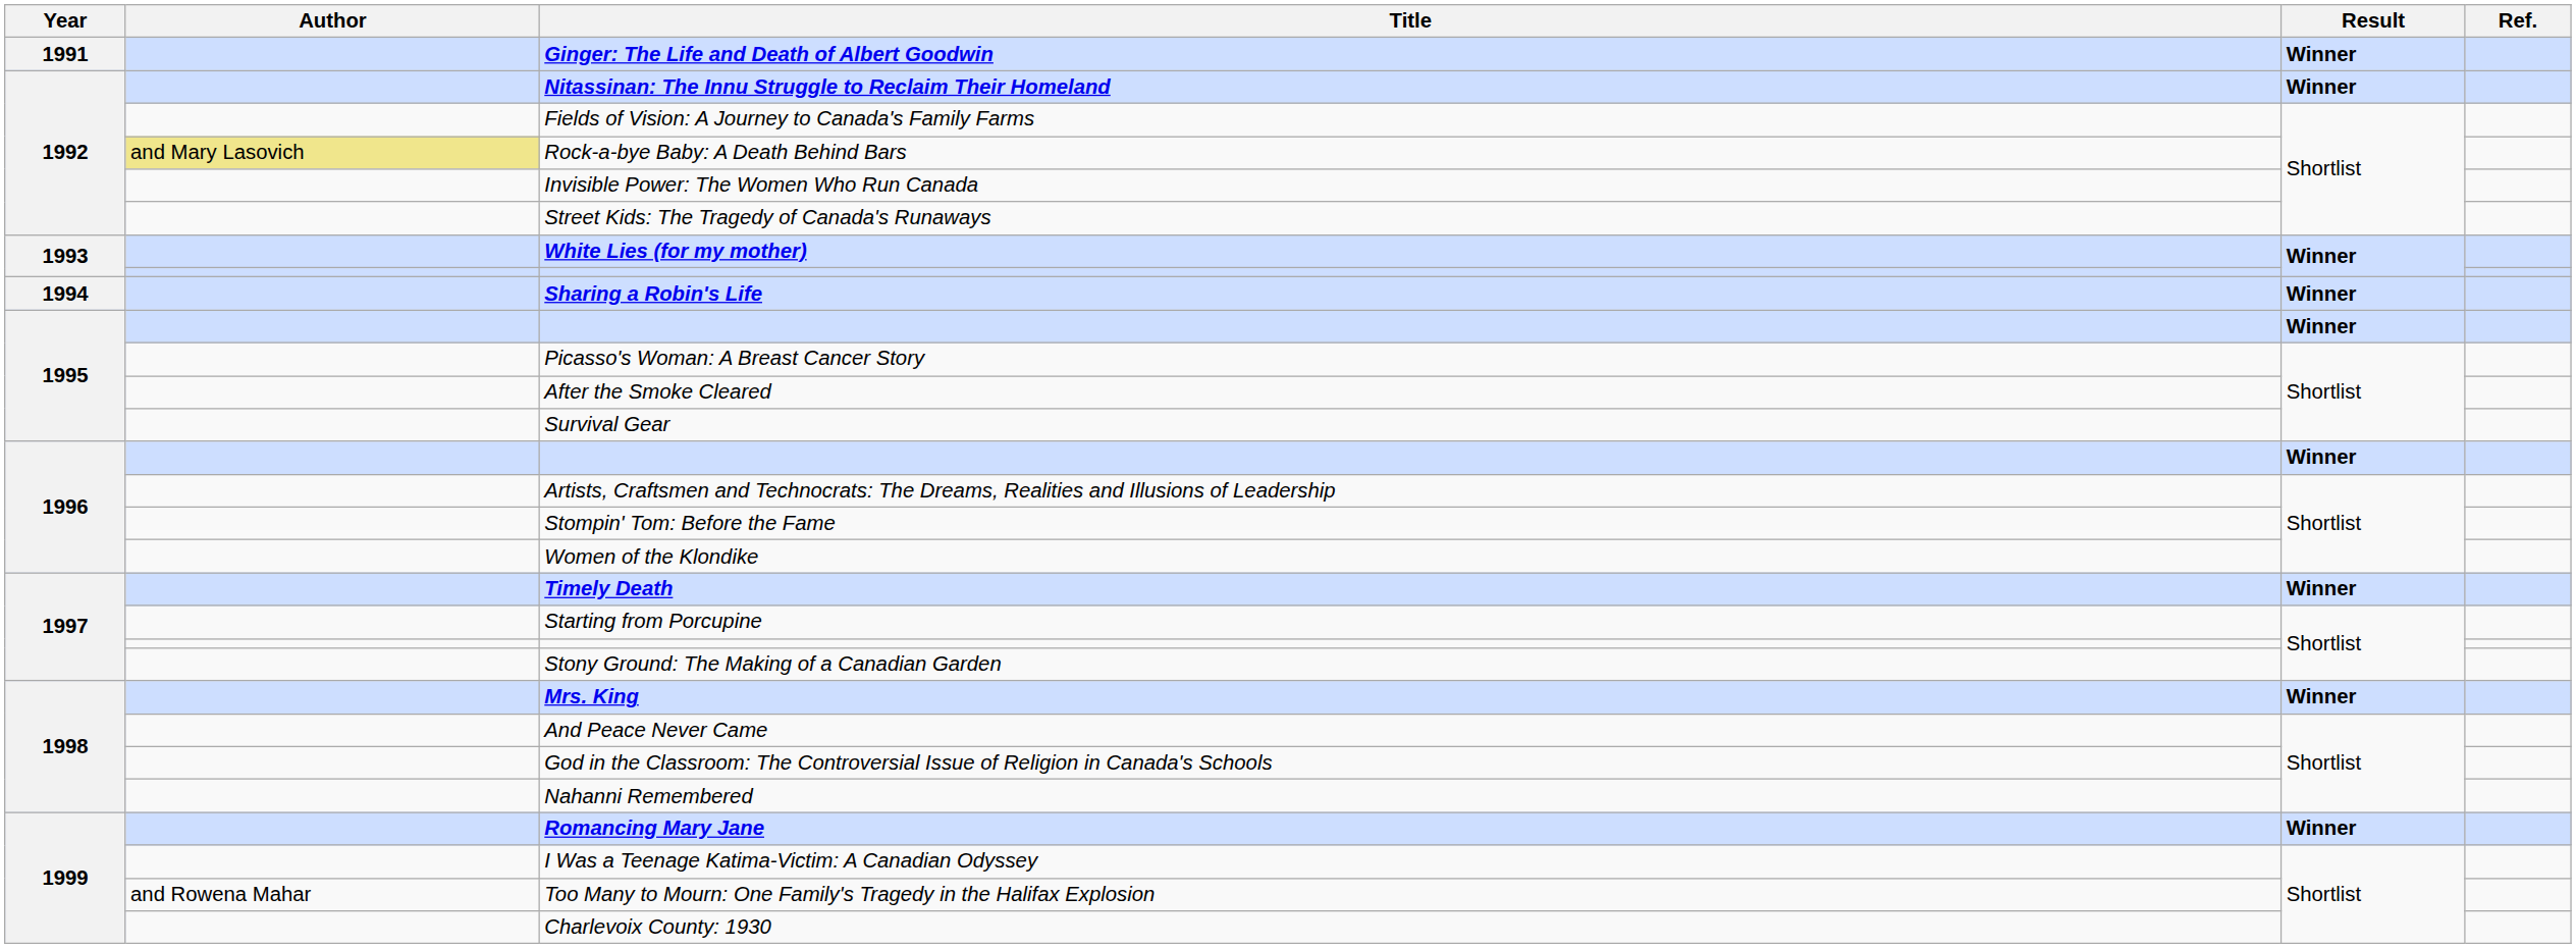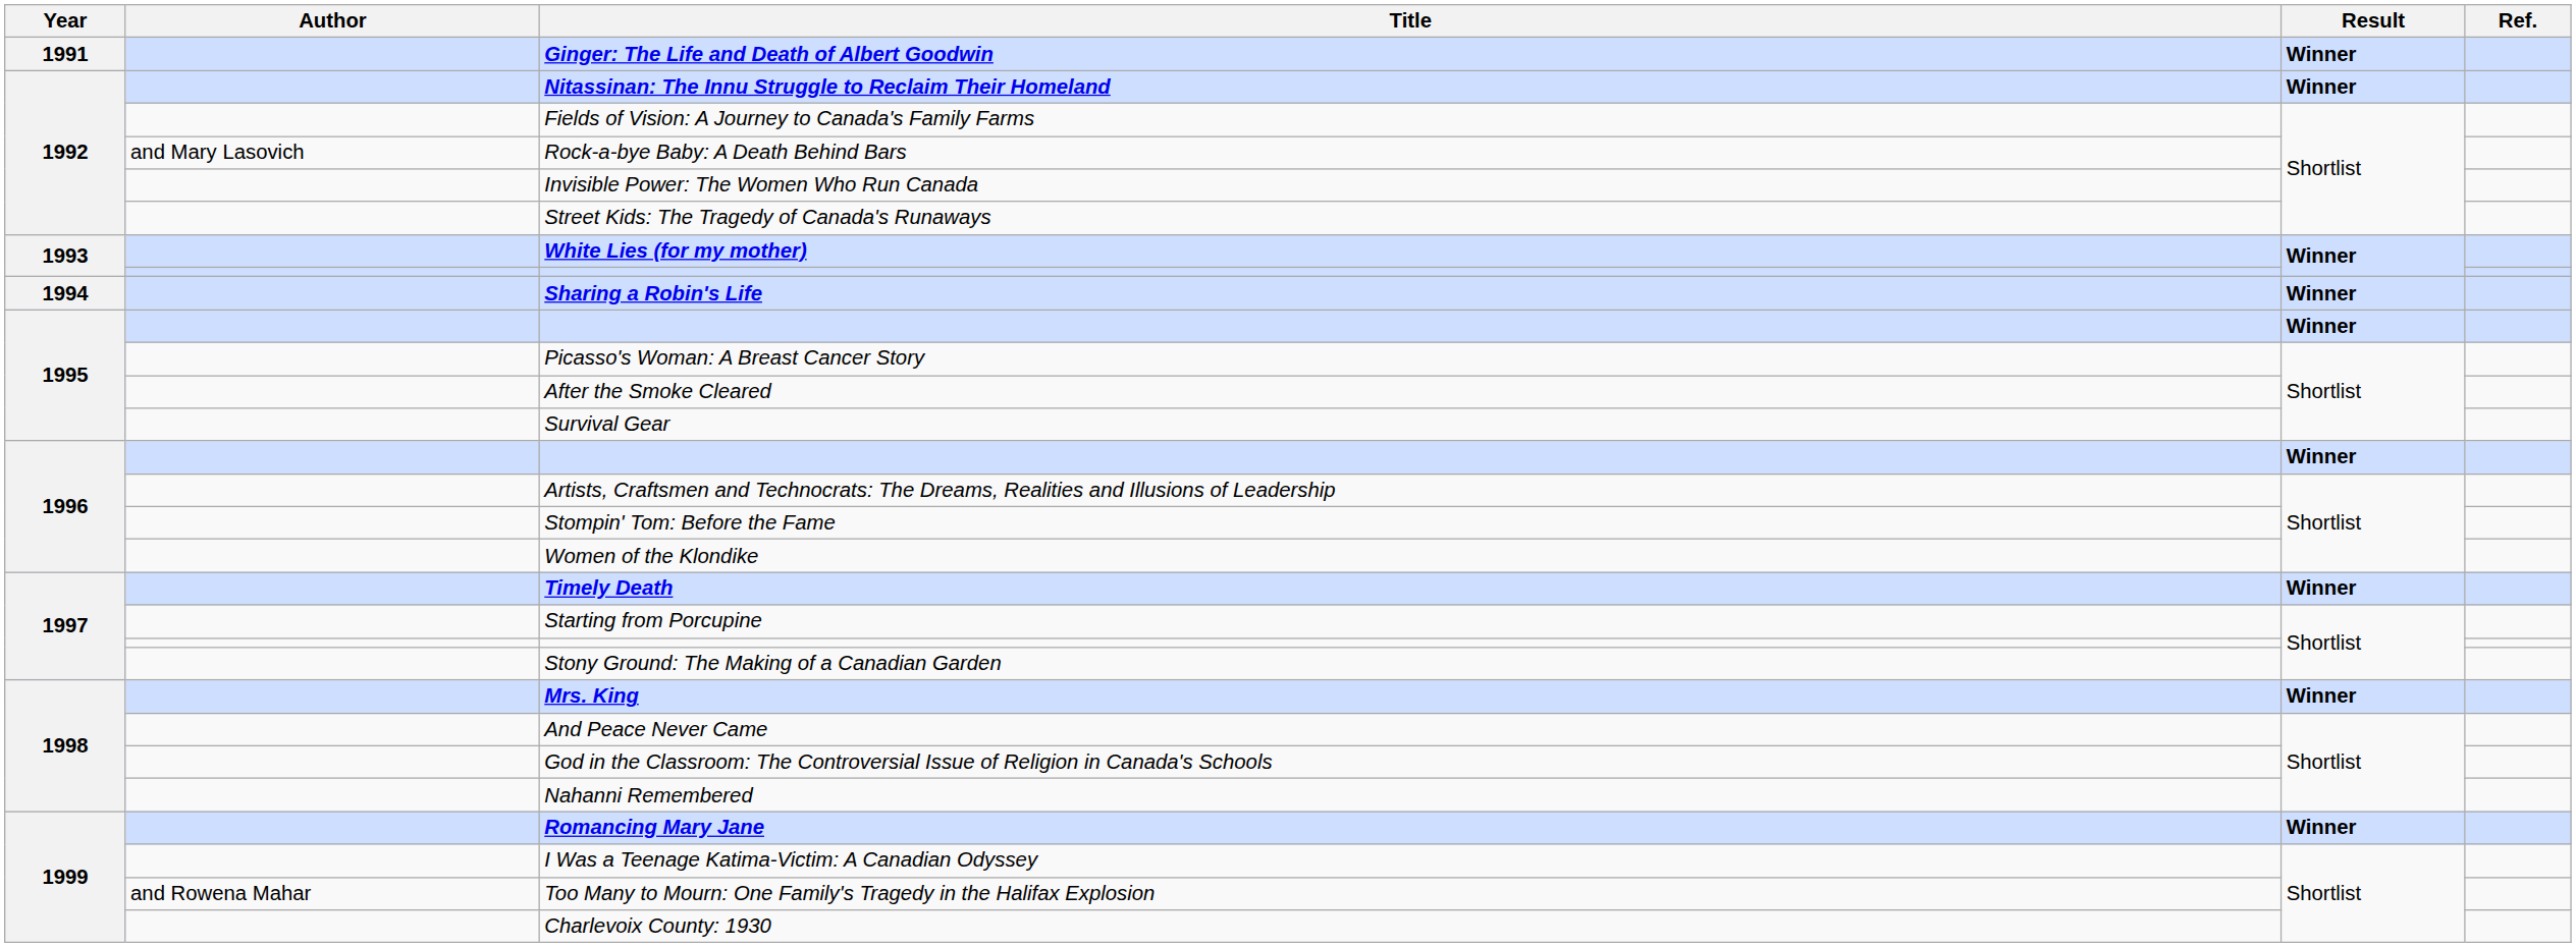Rock-a-bye Baby: A Death Behind Bars | Author: khaki background -> no background
